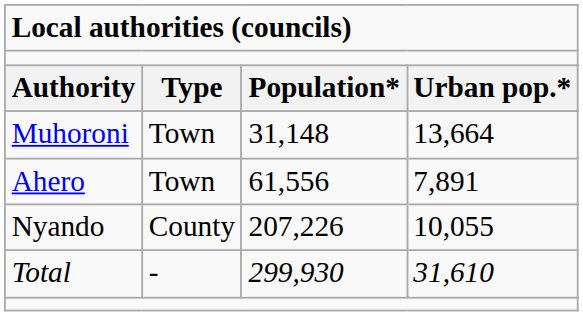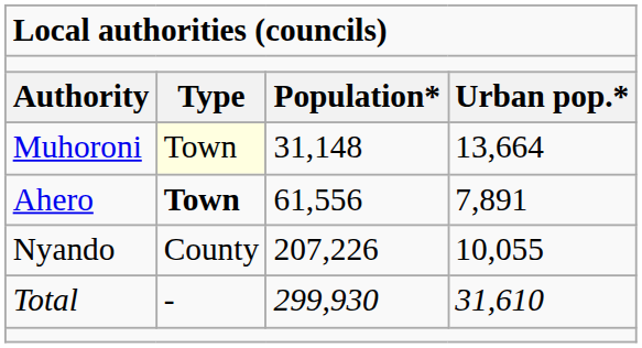Muhoroni | column 2: no background -> lightyellow background
Ahero | column 2: normal -> bold
